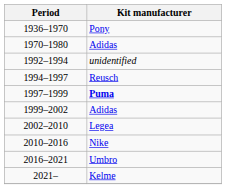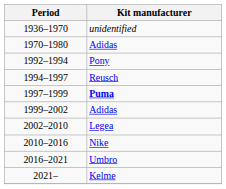row 2 | Kit manufacturer: Pony -> unidentified
row 4 | Kit manufacturer: unidentified -> Pony
